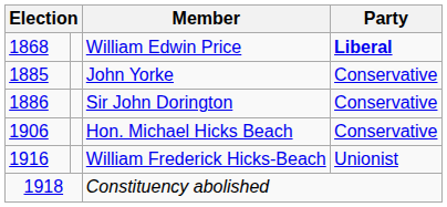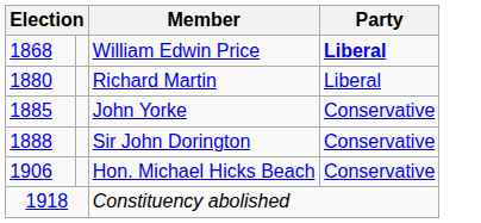+ row: 1880 | Richard Martin | Liberal
Sir John Dorington | column 1: 1886 -> 1888
- row: 1916 | William Frederick Hicks-Beach | Unionist
